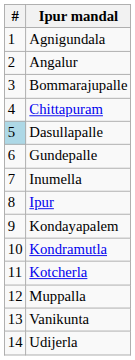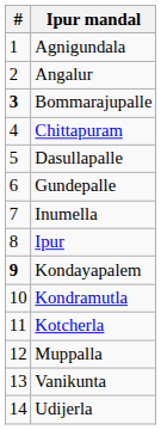Bommarajupalle | #: normal -> bold
Dasullapalle | #: lightblue background -> no background
Kondayapalem | #: normal -> bold
